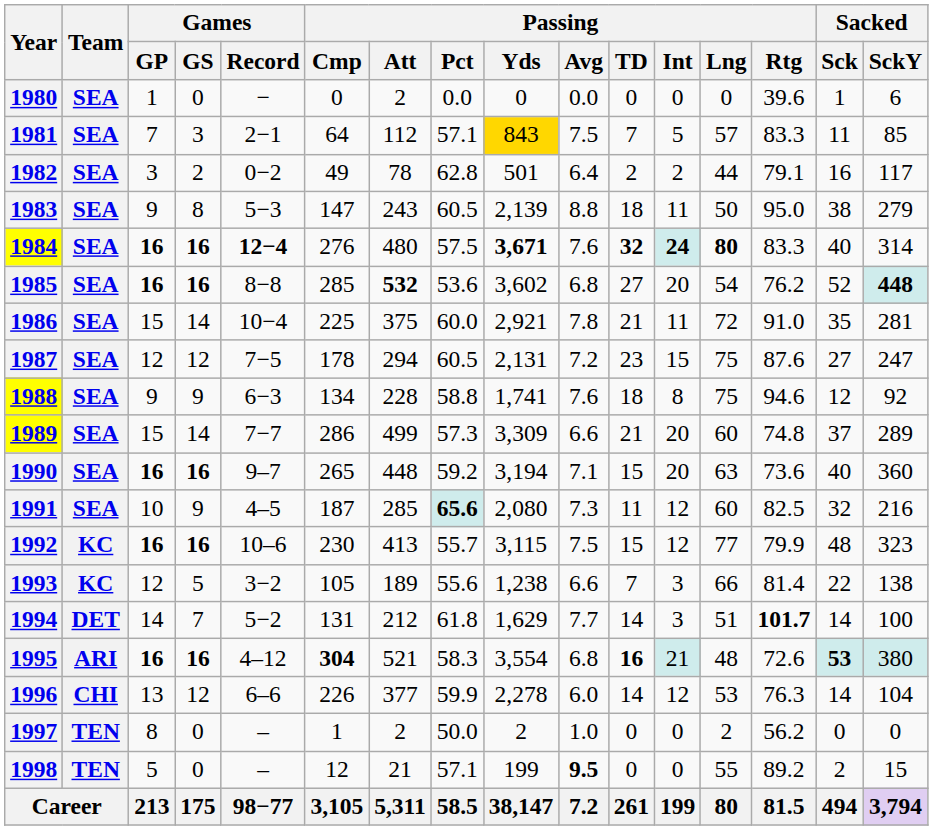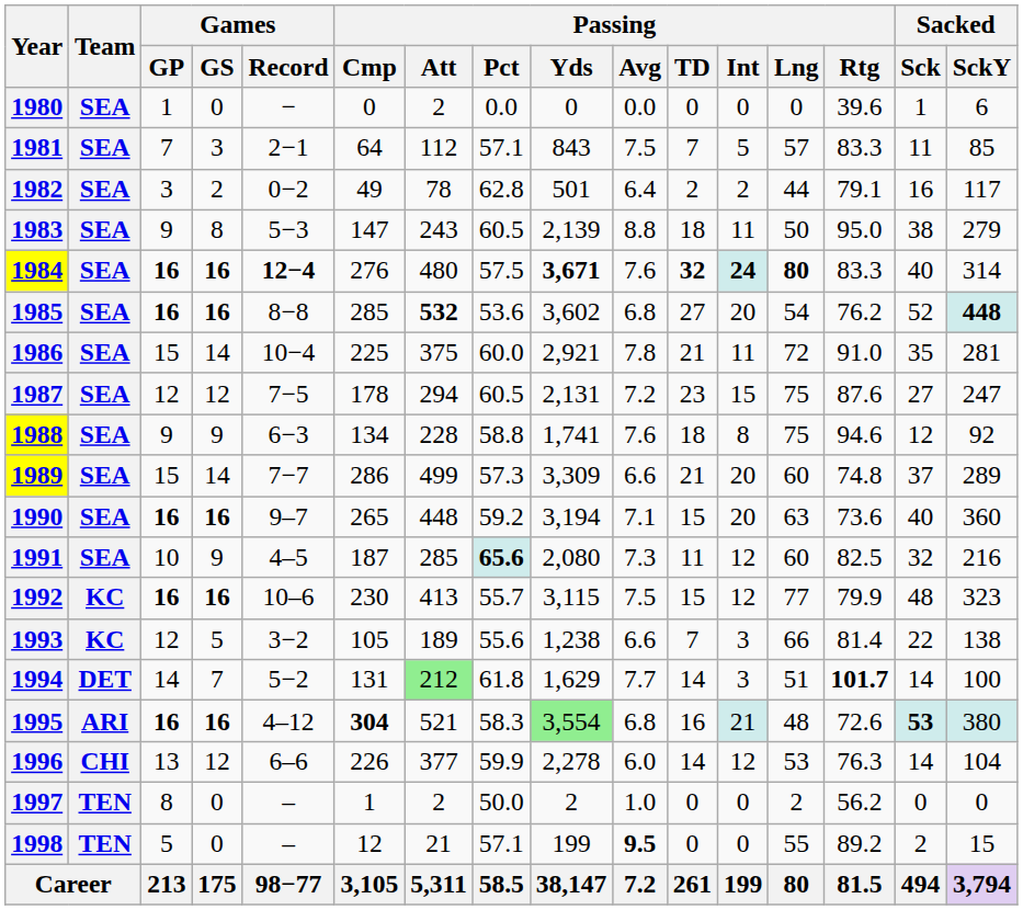1981 | Passing / Yds: gold background -> no background
1994 | Passing / Att: no background -> lightgreen background
1995 | Passing / Yds: no background -> lightgreen background
1995 | Passing / TD: bold -> normal
